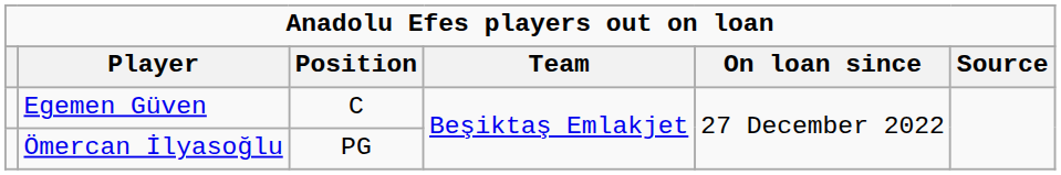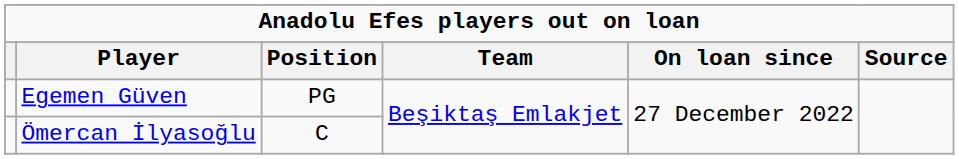Egemen Güven | Position: C -> PG
Ömercan İlyasoğlu | Position: PG -> C
